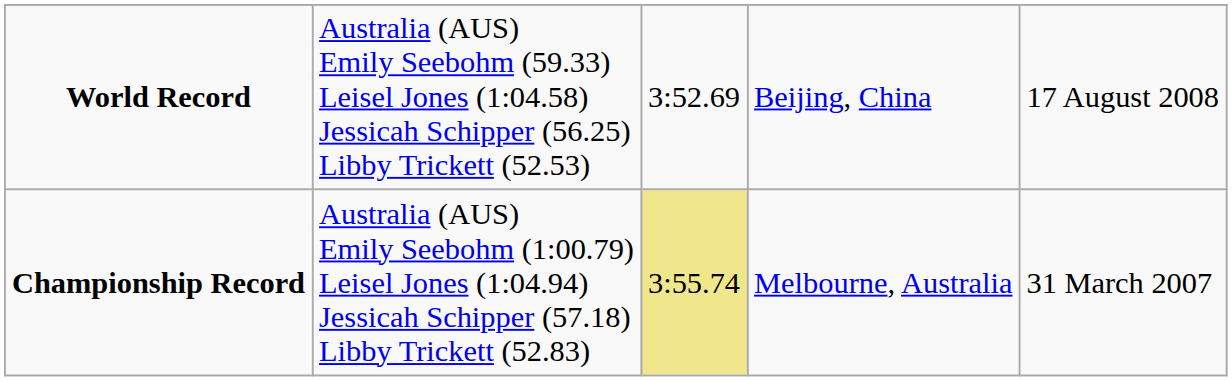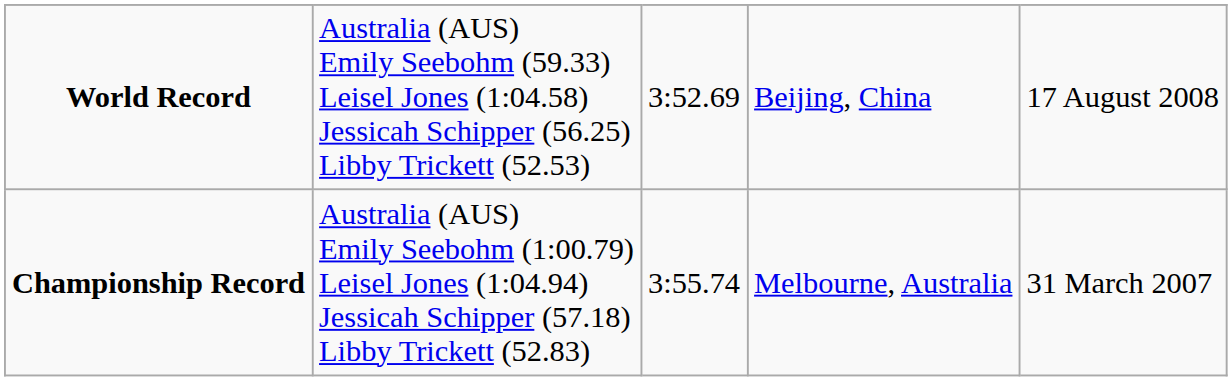Championship Record | column 3: khaki background -> no background
